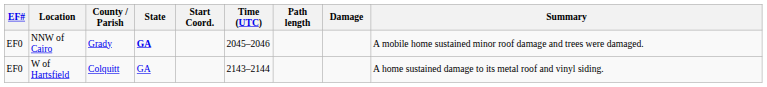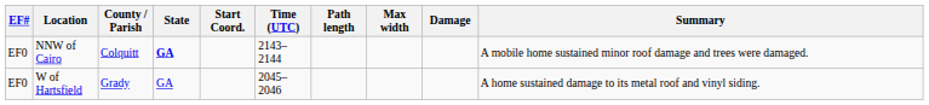+ column: Max width
NNW of Cairo | County / Parish: Grady -> Colquitt
NNW of Cairo | Time (UTC): 2045–2046 -> 2143–2144
W of Hartsfield | County / Parish: Colquitt -> Grady
W of Hartsfield | Time (UTC): 2143–2144 -> 2045–2046
